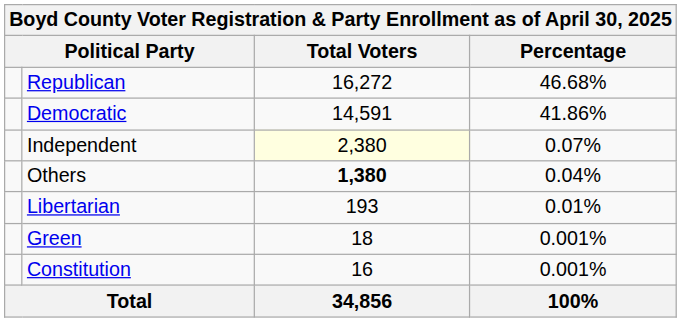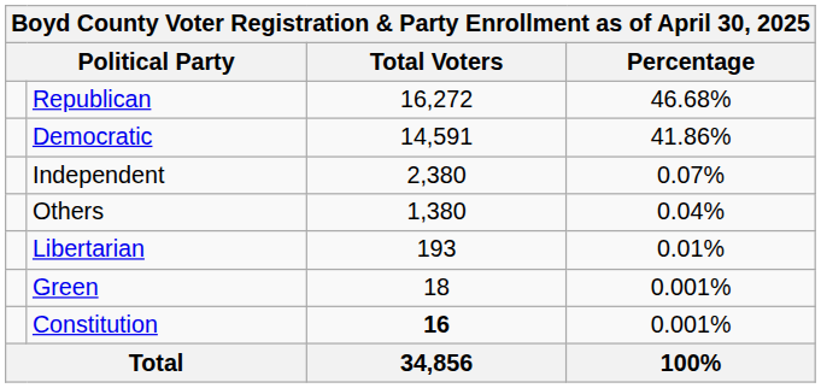Independent | Total Voters: lightyellow background -> no background
Others | Total Voters: bold -> normal
Constitution | Total Voters: normal -> bold
